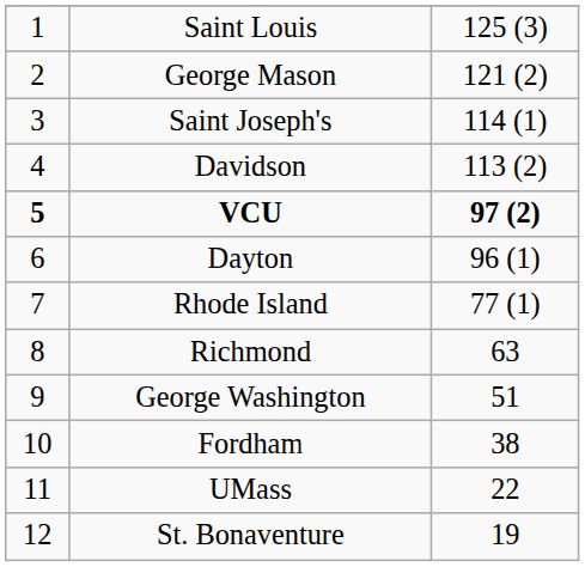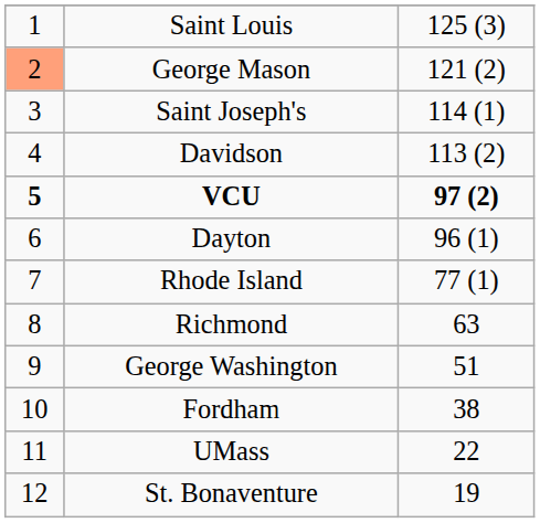George Mason | column 1: no background -> lightsalmon background
